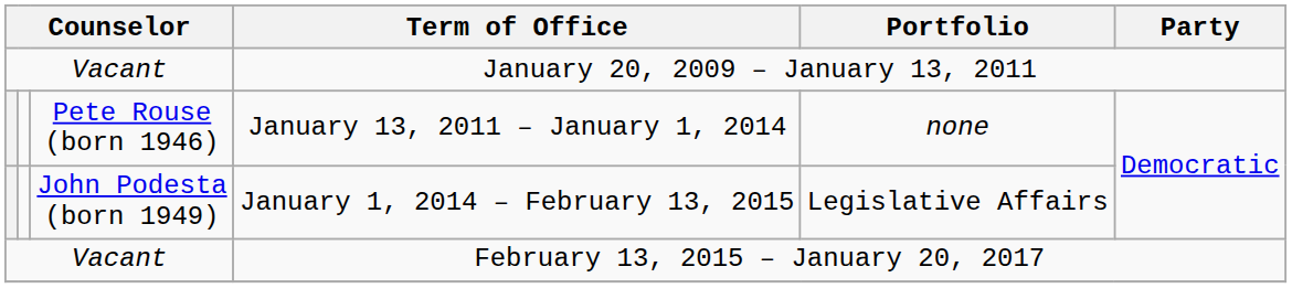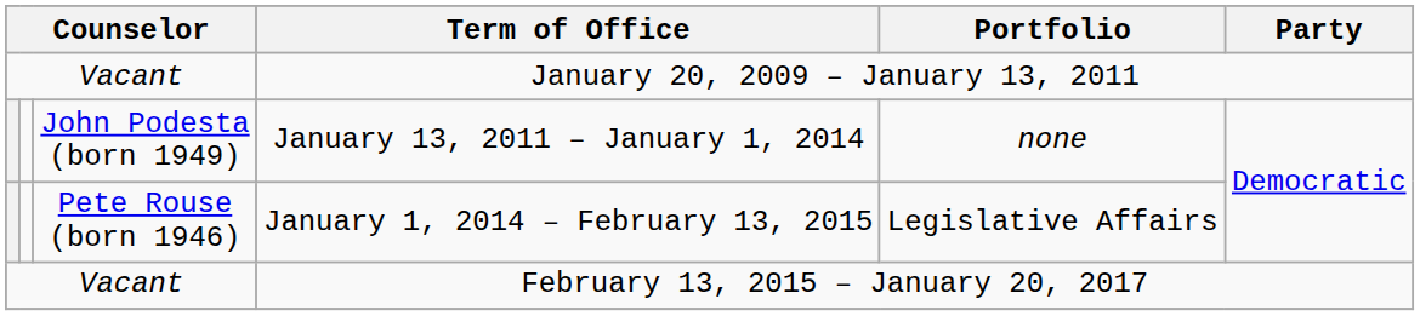January 13, 2011 – January 1, 2014 | column 3: Pete Rouse (born 1946) -> John Podesta (born 1949)
January 1, 2014 – February 13, 2015 | column 3: John Podesta (born 1949) -> Pete Rouse (born 1946)
